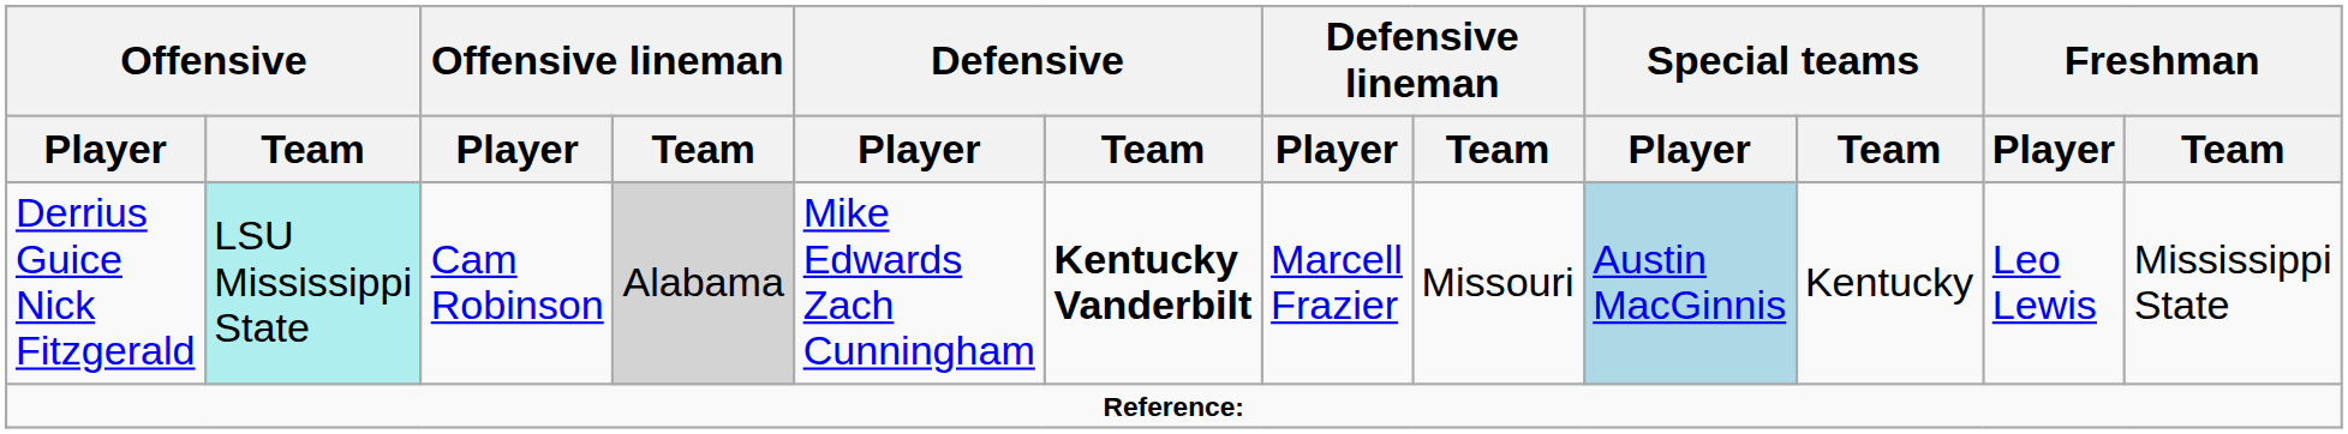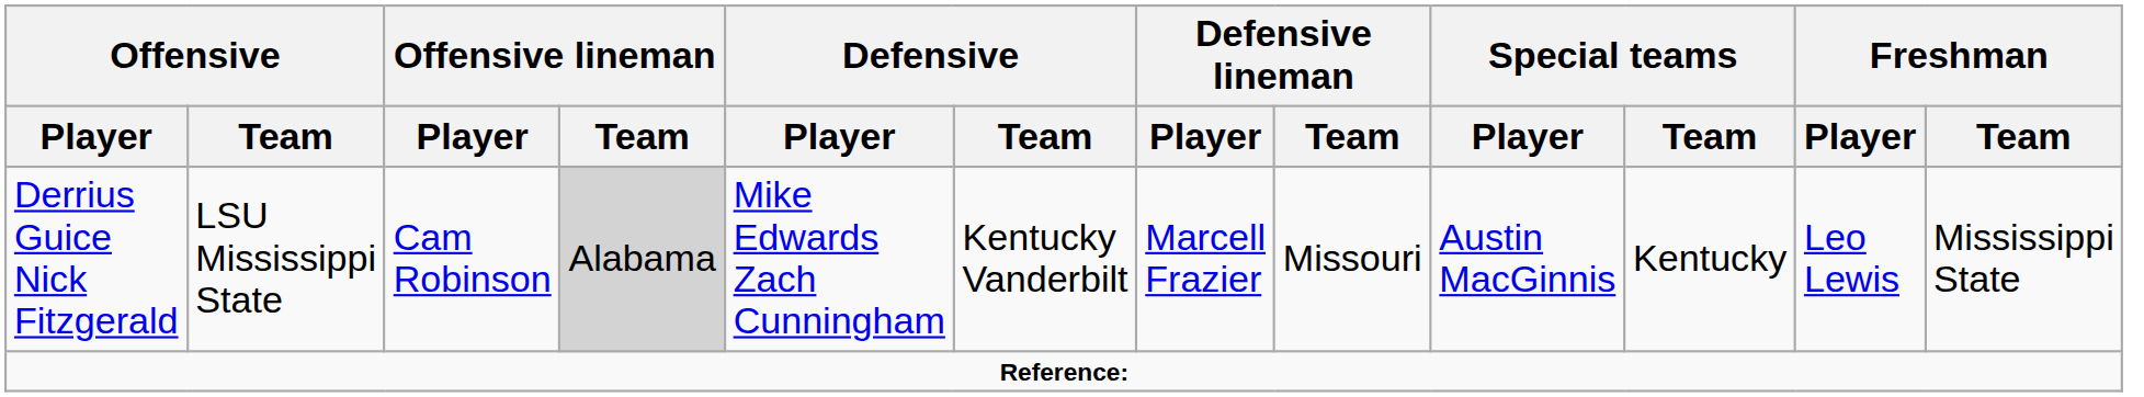Derrius Guice Nick Fitzgerald | Offensive / Team: paleturquoise background -> no background
Derrius Guice Nick Fitzgerald | Defensive / Team: bold -> normal
Derrius Guice Nick Fitzgerald | Special teams / Player: lightblue background -> no background
